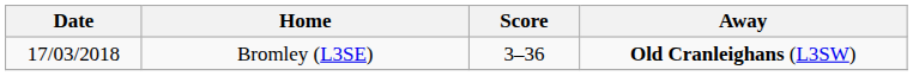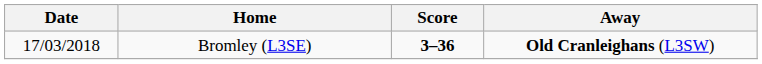Bromley (L3SE) | Score: normal -> bold
